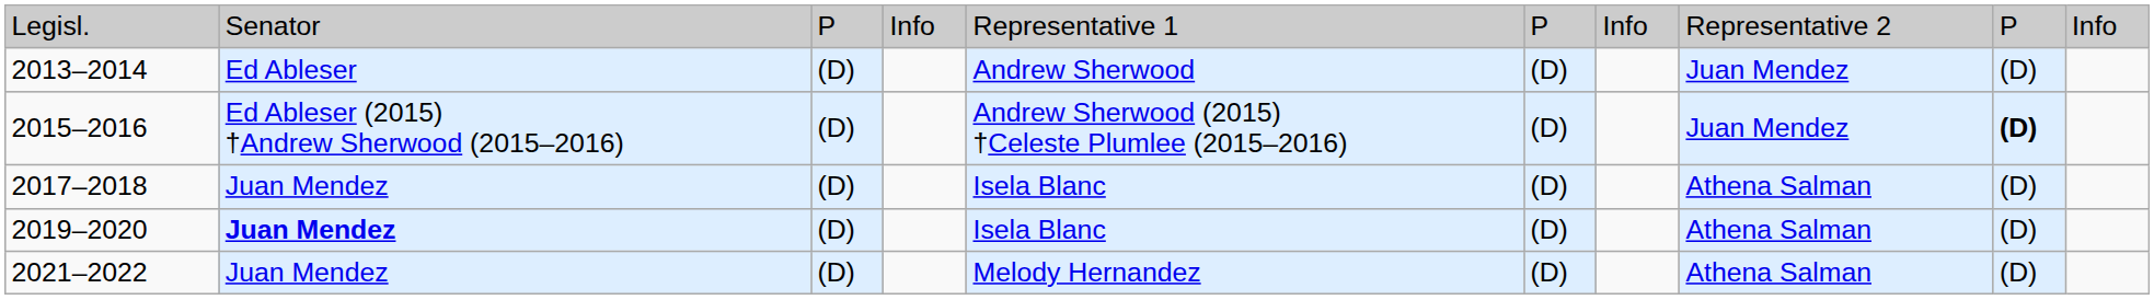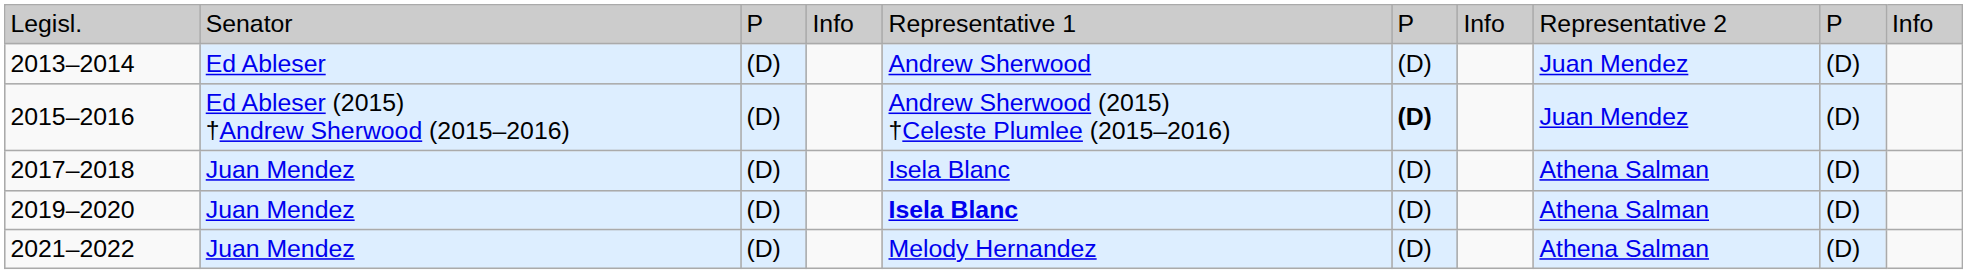2015–2016 | column 6: normal -> bold
2015–2016 | column 9: bold -> normal
2019–2020 | column 2: bold -> normal
2019–2020 | column 5: normal -> bold
